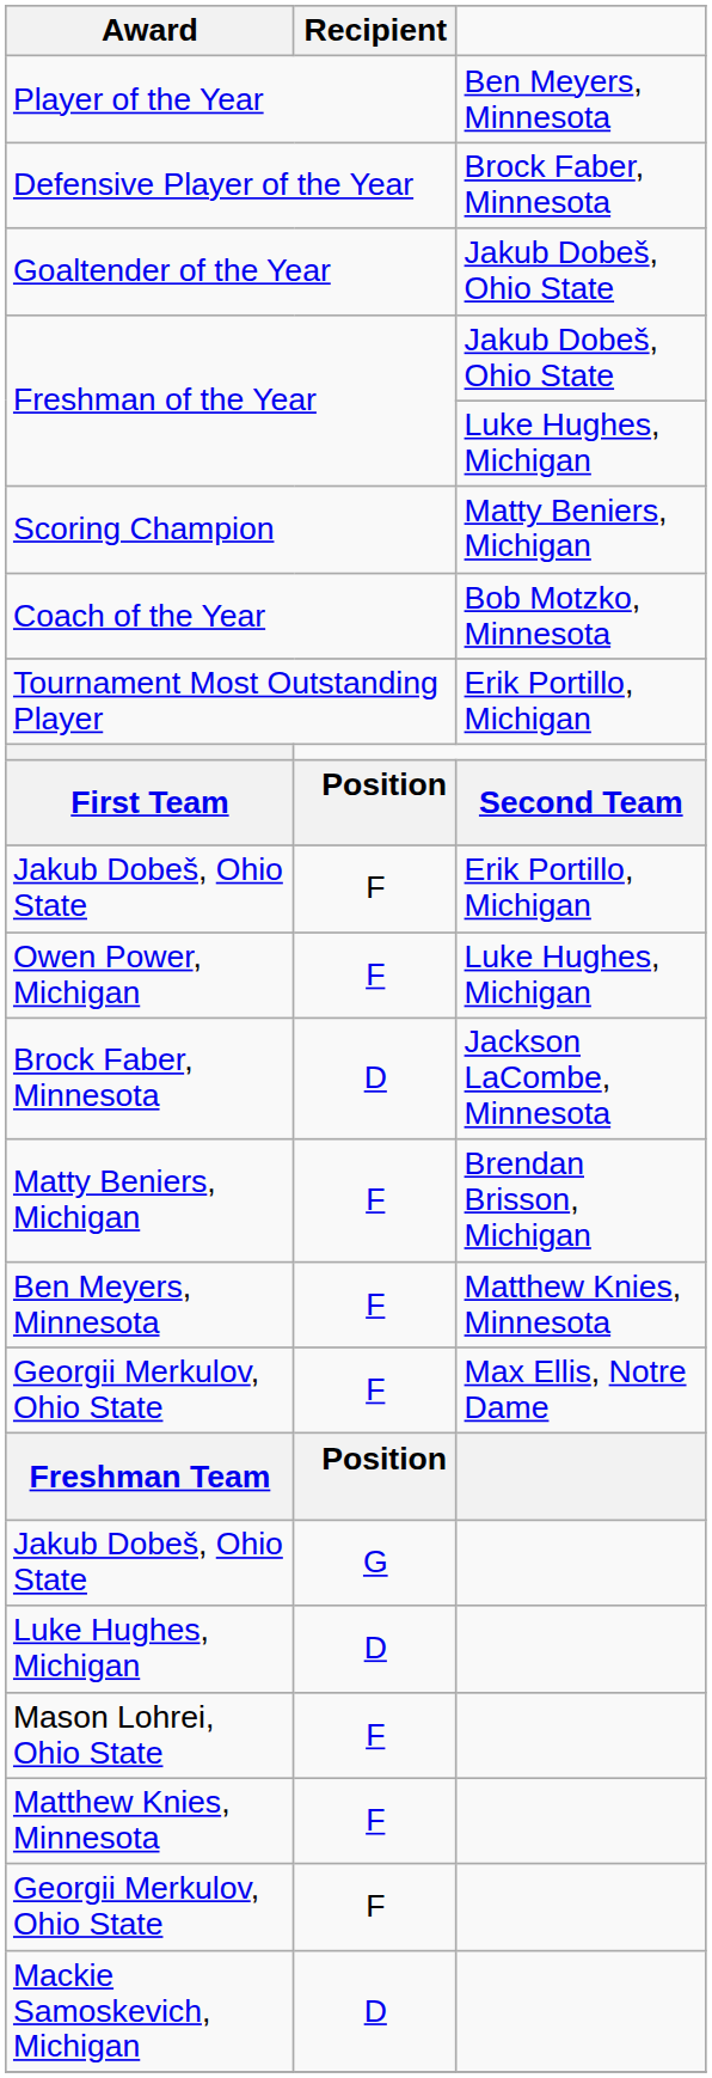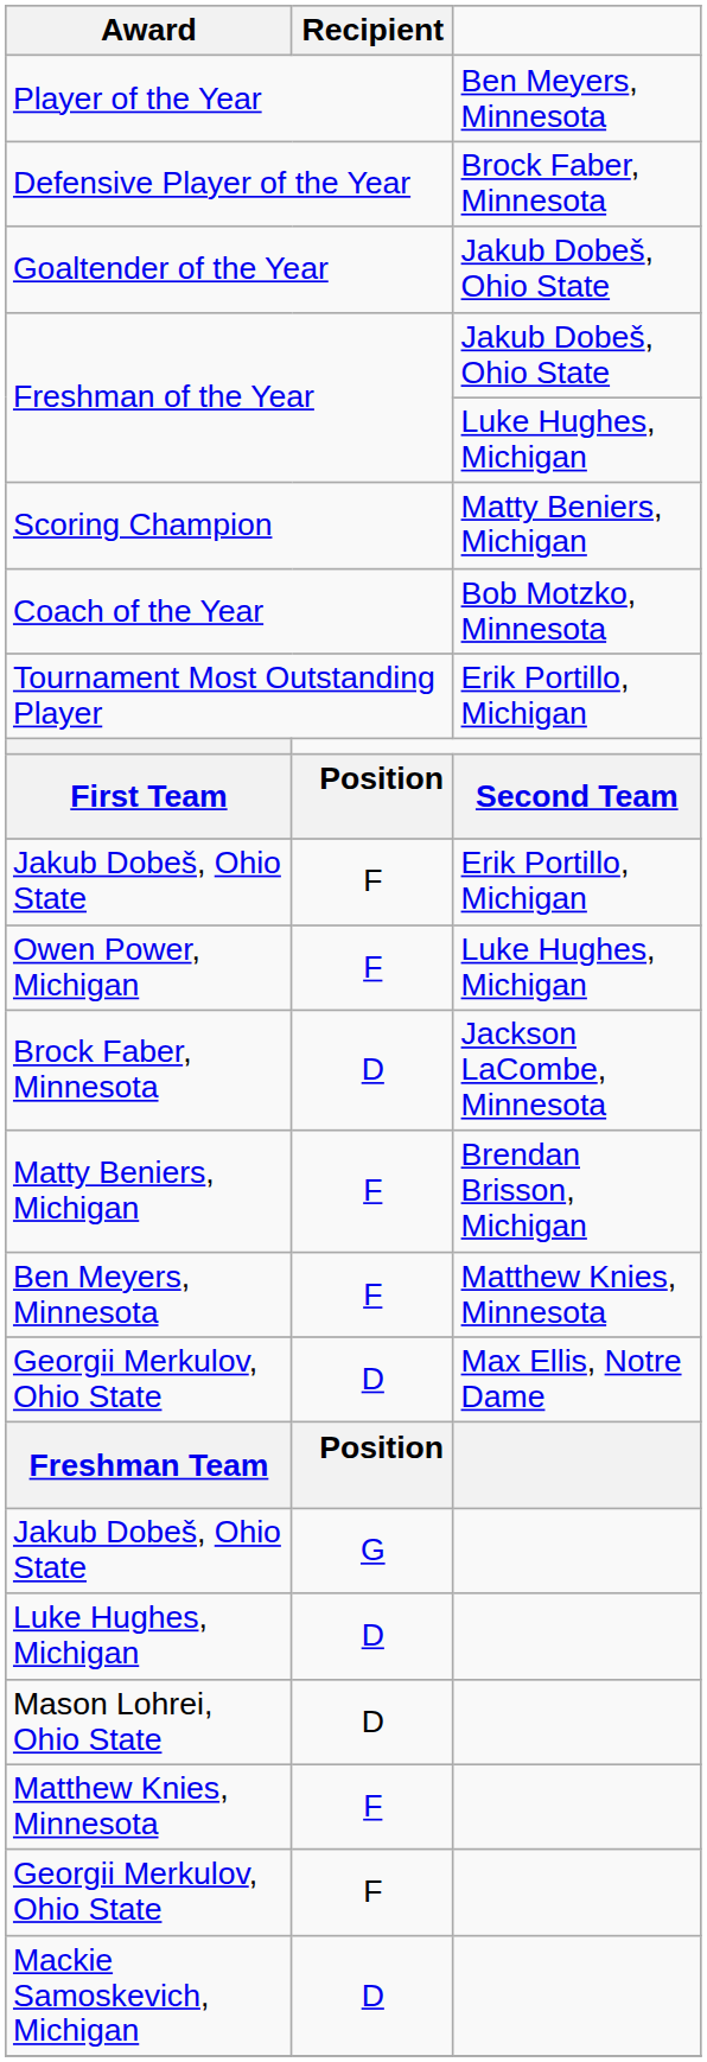Georgii Merkulov, Ohio State / Max Ellis, Notre Dame | Recipient: F -> D
Mason Lohrei, Ohio State | Recipient: F -> D
